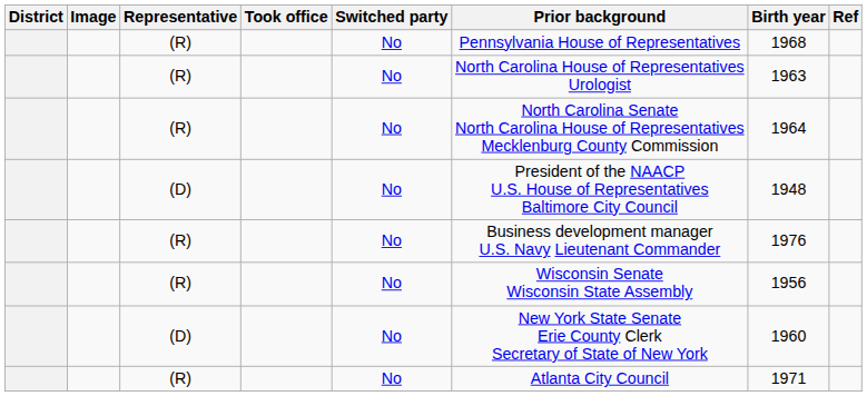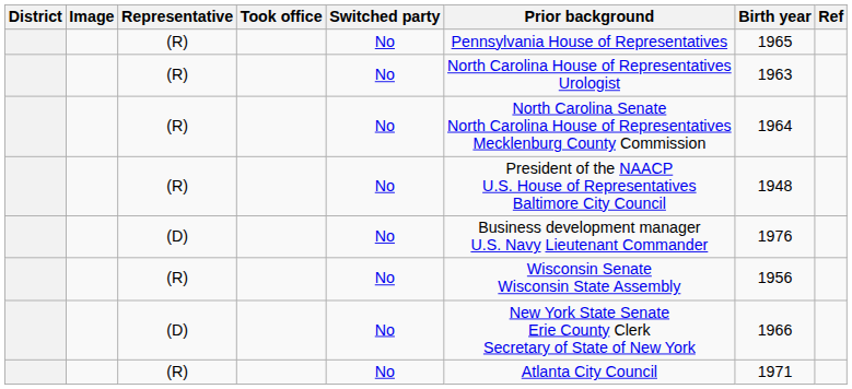row 2 | Birth year: 1968 -> 1965
row 5 | Representative: (D) -> (R)
row 6 | Representative: (R) -> (D)
row 8 | Birth year: 1960 -> 1966
